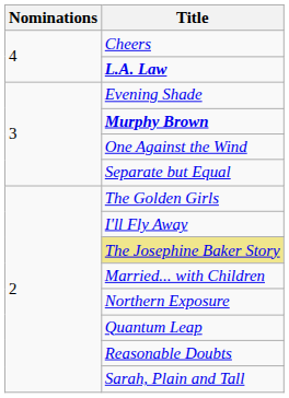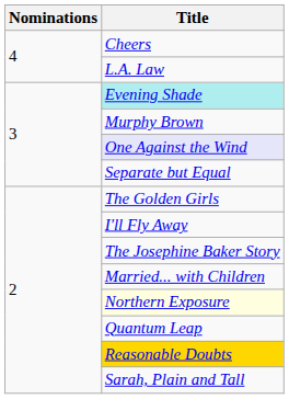L.A. Law | Title: bold -> normal
Evening Shade | Title: no background -> paleturquoise background
Murphy Brown | Title: bold -> normal
One Against the Wind | Title: no background -> lavender background
The Josephine Baker Story | Title: khaki background -> no background
Northern Exposure | Title: no background -> lightyellow background
Reasonable Doubts | Title: no background -> gold background
